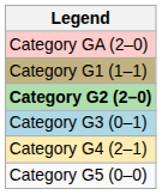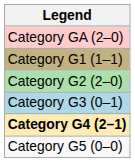row 4 | column 1: bold -> normal
row 6 | column 1: normal -> bold
